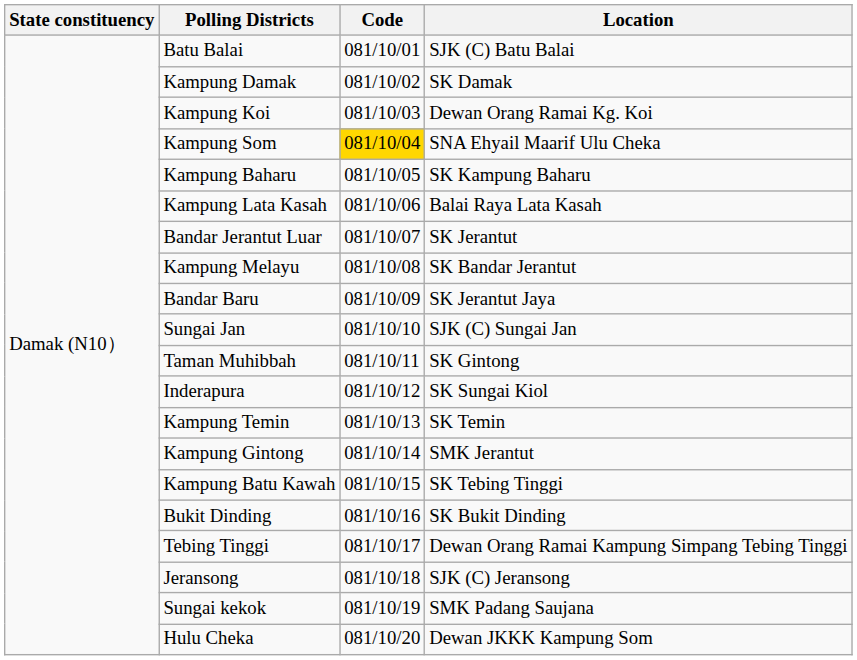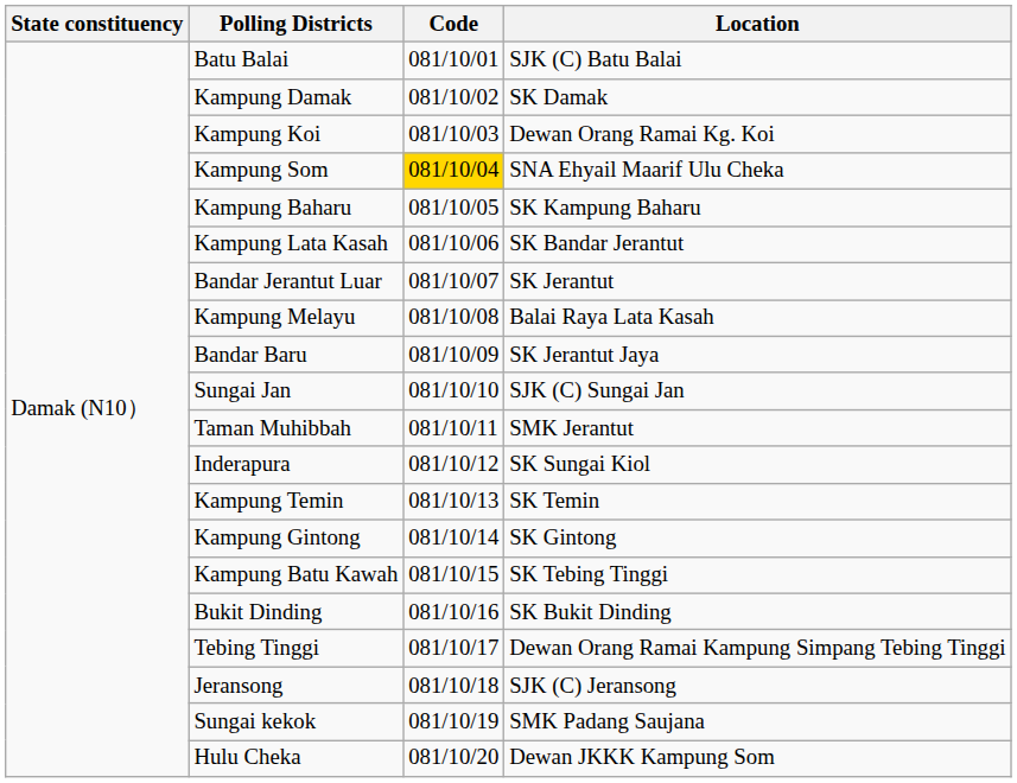Kampung Lata Kasah | Location: Balai Raya Lata Kasah -> SK Bandar Jerantut
Kampung Melayu | Location: SK Bandar Jerantut -> Balai Raya Lata Kasah
Taman Muhibbah | Location: SK Gintong -> SMK Jerantut
Kampung Gintong | Location: SMK Jerantut -> SK Gintong
